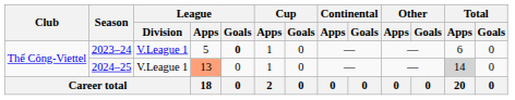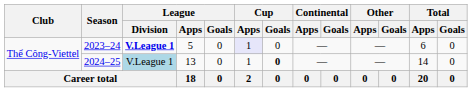2023–24 | League / Division: normal -> bold
2023–24 | League / Goals: bold -> normal
2023–24 | Cup / Apps: no background -> lavender background
2024–25 | League / Division: no background -> lightblue background
2024–25 | League / Apps: lightsalmon background -> no background
2024–25 | Cup / Goals: normal -> bold
2024–25 | Total / Apps: lightgrey background -> no background
